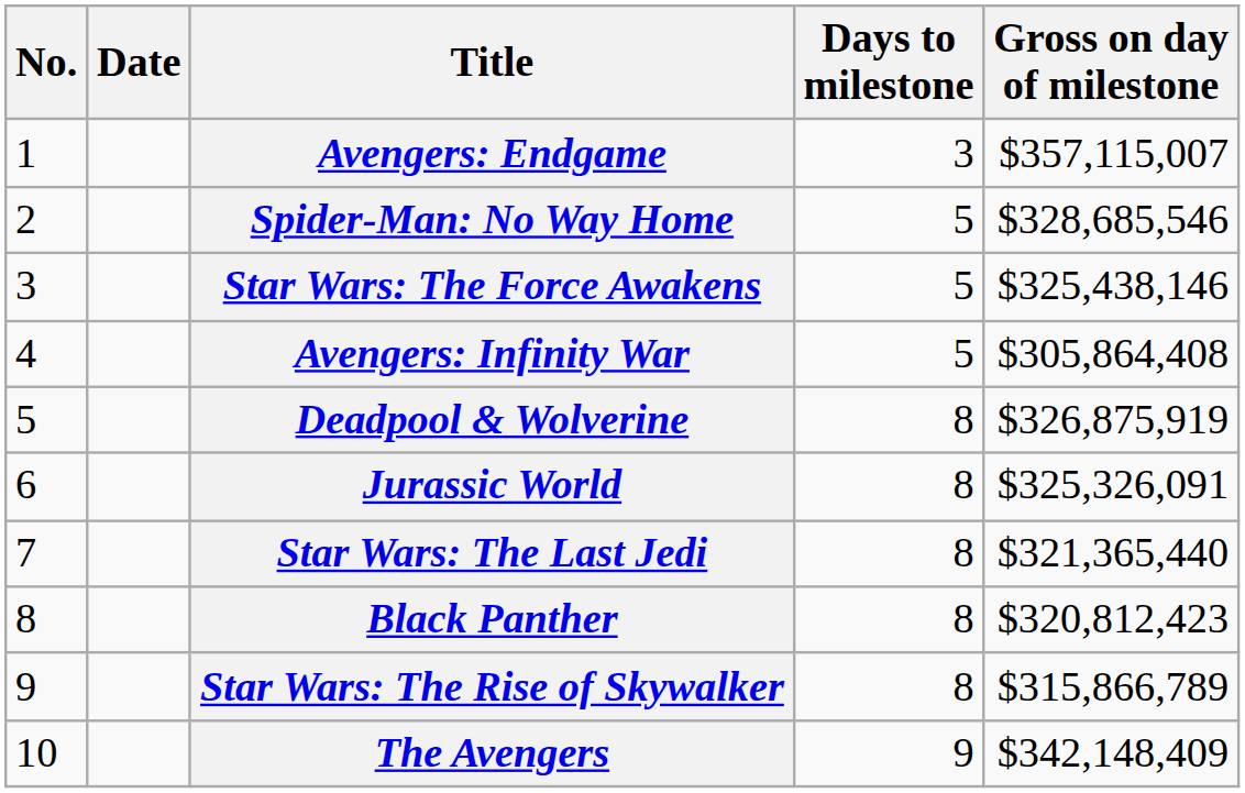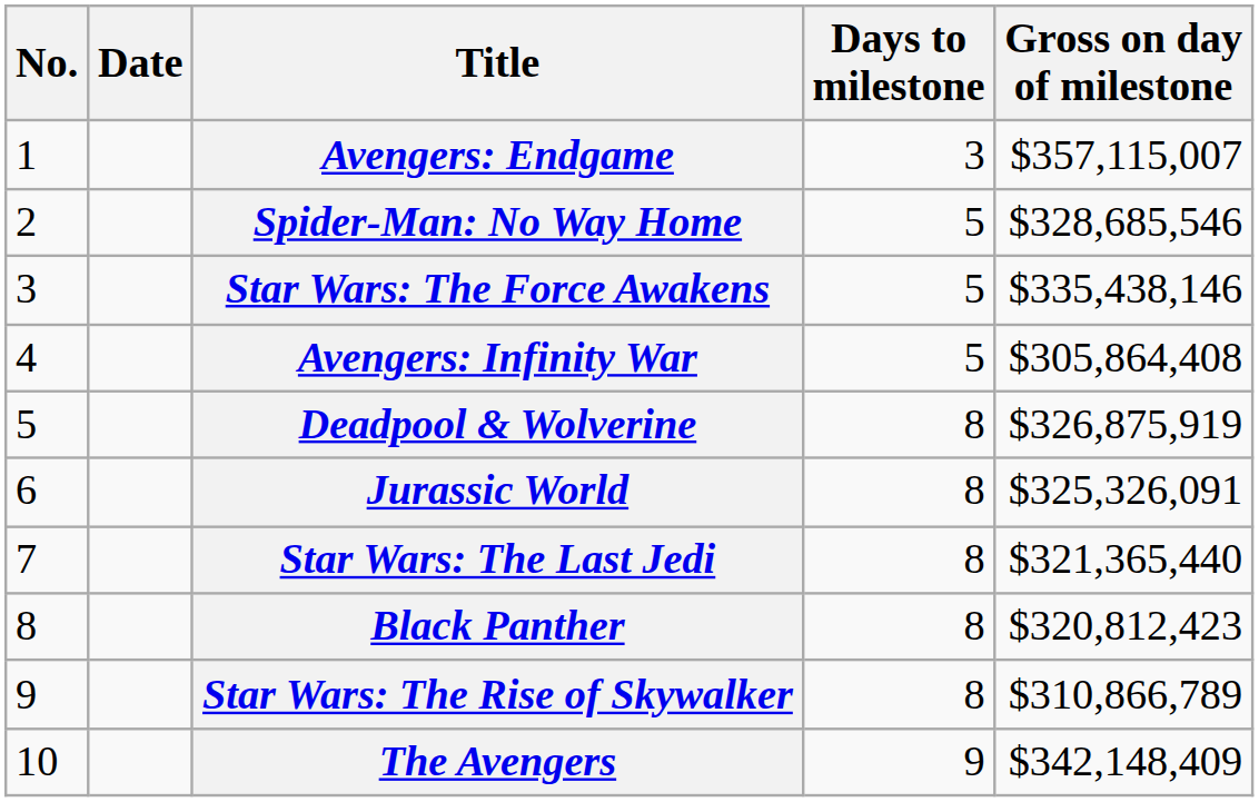Star Wars: The Force Awakens | Gross on day of milestone: $325,438,146 -> $335,438,146
Star Wars: The Rise of Skywalker | Gross on day of milestone: $315,866,789 -> $310,866,789
